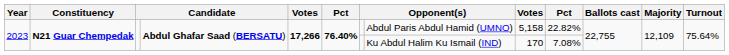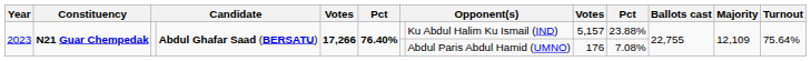row 2 | column 8: Abdul Paris Abdul Hamid (UMNO) -> Ku Abdul Halim Ku Ismail (IND)
row 2 | column 9: 5,158 -> 5,157
row 2 | column 10: 22.82% -> 23.88%
row 3 | column 8: Ku Abdul Halim Ku Ismail (IND) -> Abdul Paris Abdul Hamid (UMNO)
row 3 | column 9: 170 -> 176
